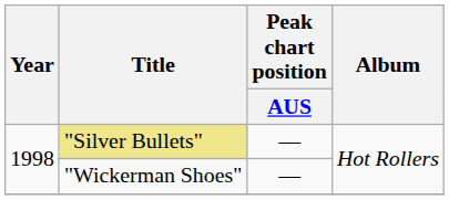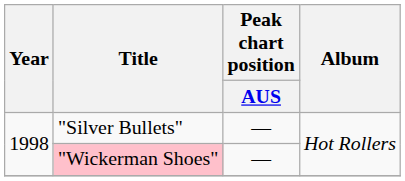"Silver Bullets" | Title: khaki background -> no background
"Wickerman Shoes" | Title: no background -> pink background
